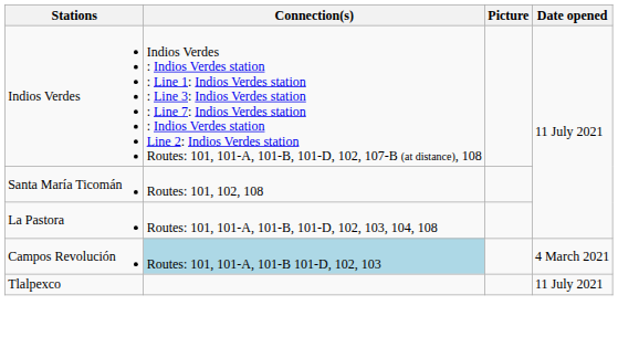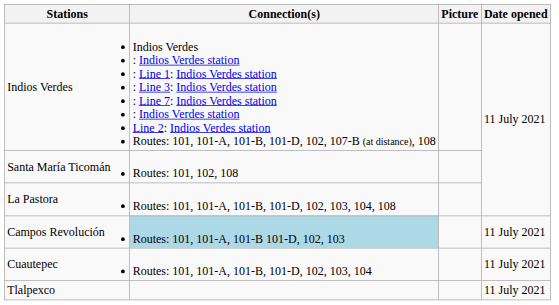Campos Revolución | Date opened: 4 March 2021 -> 11 July 2021
+ row: Cuautepec | Routes: 101, 101-A, 101-B, 101-D, 102, 103, 104 | 11 July 2021
